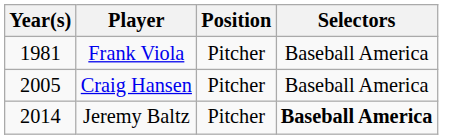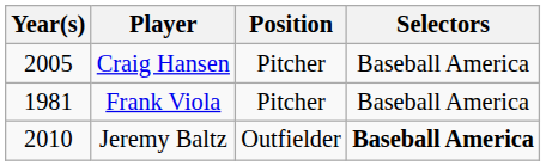rows swapped: Frank Viola <-> Craig Hansen
Jeremy Baltz | Year(s): 2014 -> 2010
Jeremy Baltz | Position: Pitcher -> Outfielder
